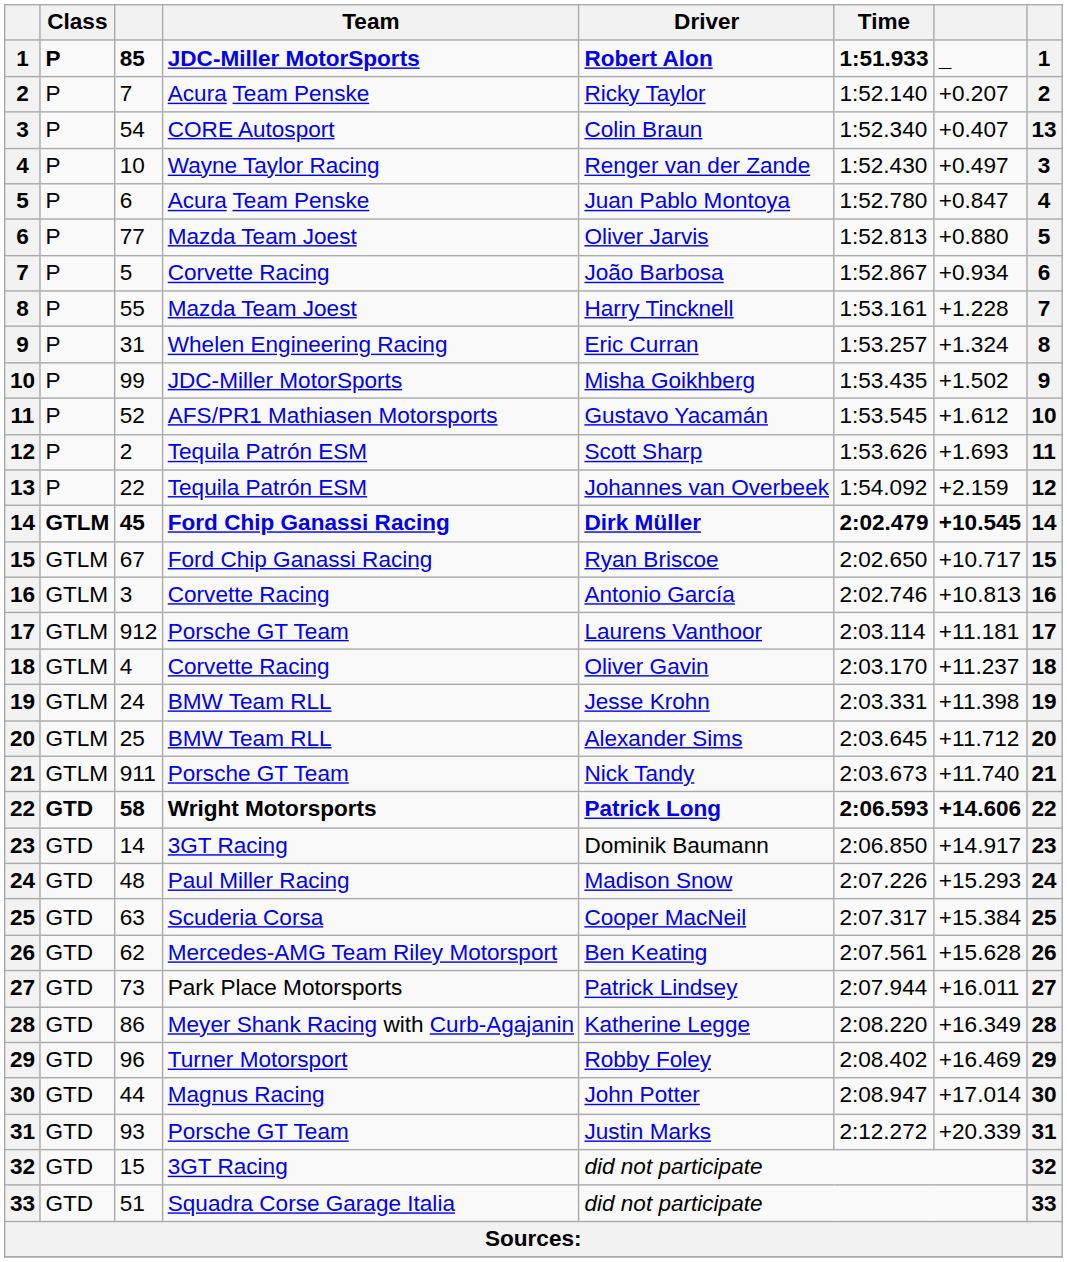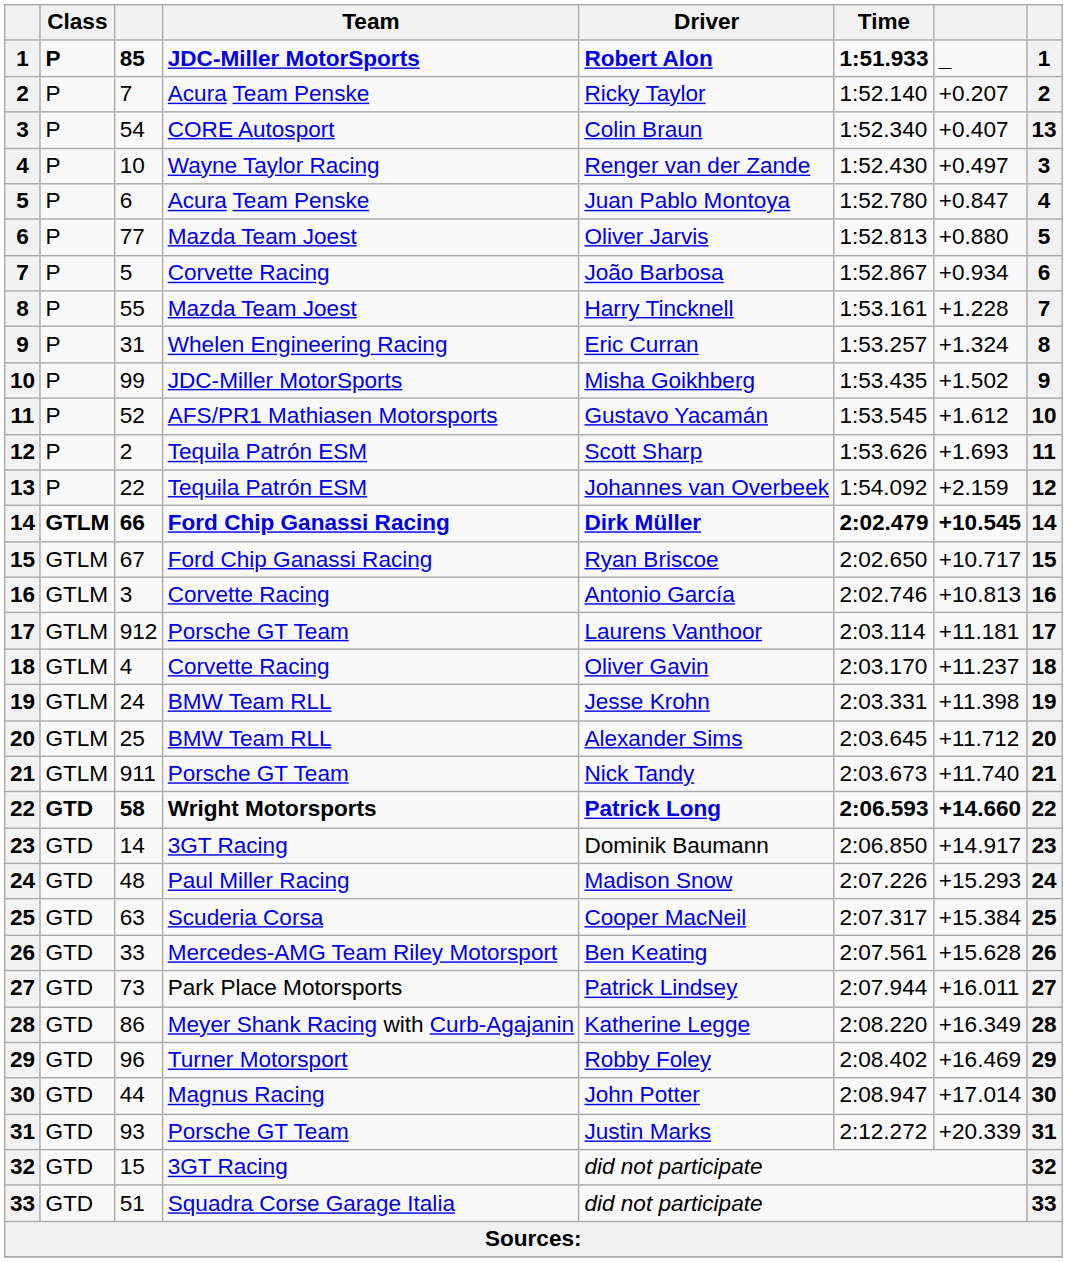row 15 | column 3: 45 -> 66
row 23 | column 7: +14.606 -> +14.660
row 27 | column 3: 62 -> 33
